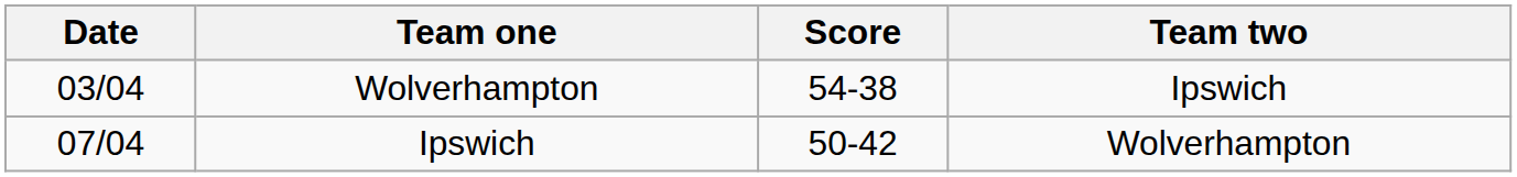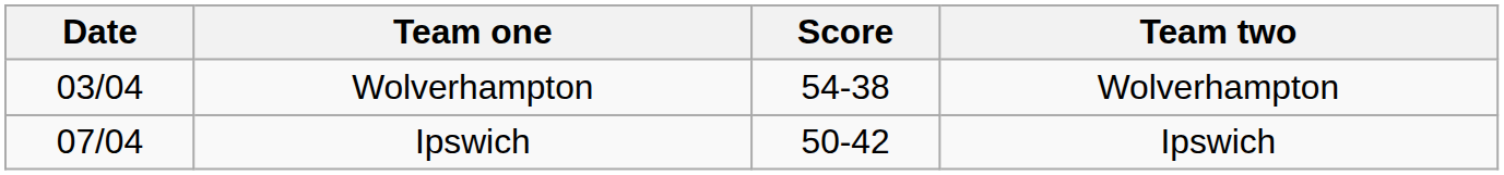row 2 | Team two: Ipswich -> Wolverhampton
row 3 | Team two: Wolverhampton -> Ipswich
